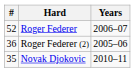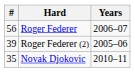Roger Federer | #: 52 -> 56
Roger Federer (2) | #: 36 -> 39
